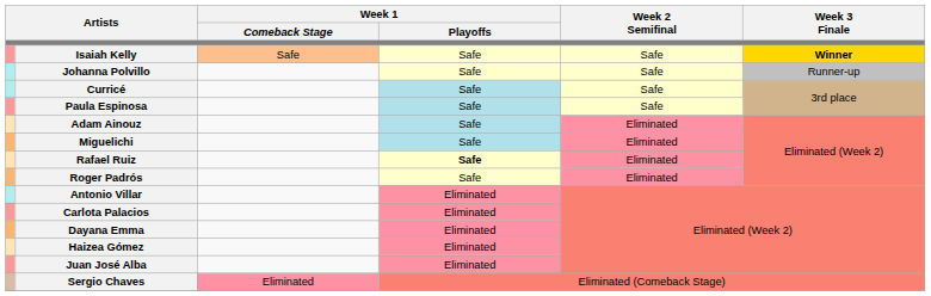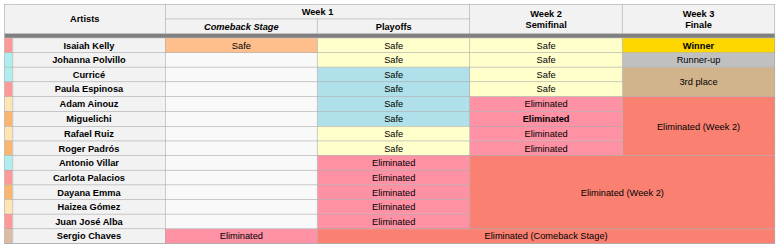Miguelichi | Week 2 Semifinal: normal -> bold
Rafael Ruiz | Week 1 / Playoffs: bold -> normal
